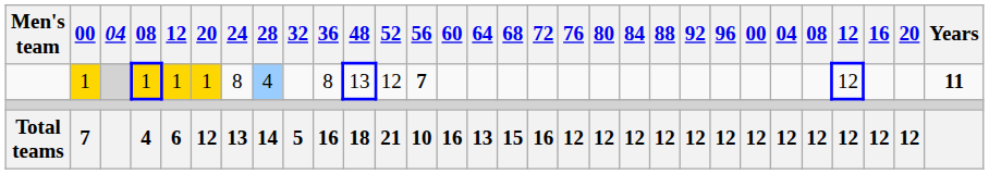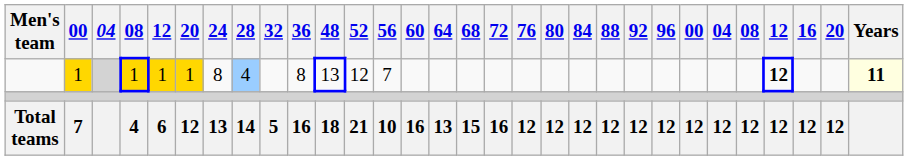row 2 | 56: bold -> normal
row 2 | column 27: normal -> bold
row 2 | Years: no background -> lightyellow background
